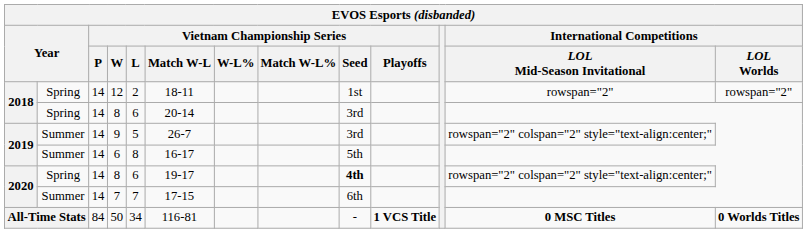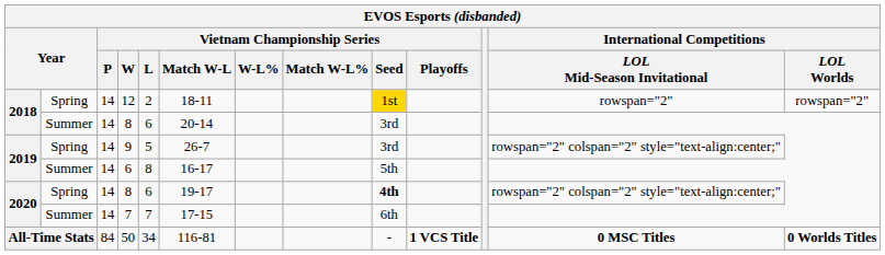12 | Vietnam Championship Series / Seed: no background -> gold background
2018 / 8 | column 2: Spring -> Summer
9 | column 2: Summer -> Spring
